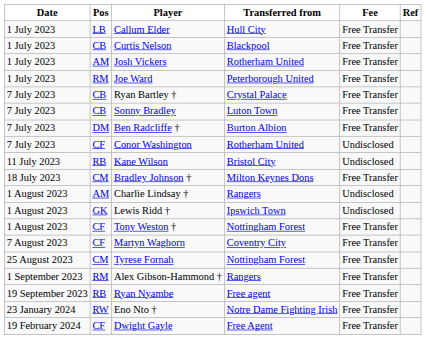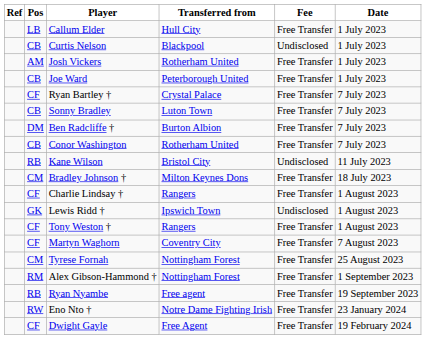columns swapped: Date <-> Ref
Curtis Nelson | Fee: Free Transfer -> Undisclosed
Joe Ward | Pos: RM -> CB
Ryan Bartley † | Pos: CB -> CF
Conor Washington | Pos: CF -> CB
Conor Washington | Fee: Undisclosed -> Free Transfer
Charlie Lindsay † | Pos: AM -> CF
Charlie Lindsay † | Fee: Undisclosed -> Free Transfer
Tony Weston † | Transferred from: Nottingham Forest -> Rangers
Alex Gibson-Hammond † | Transferred from: Rangers -> Nottingham Forest
